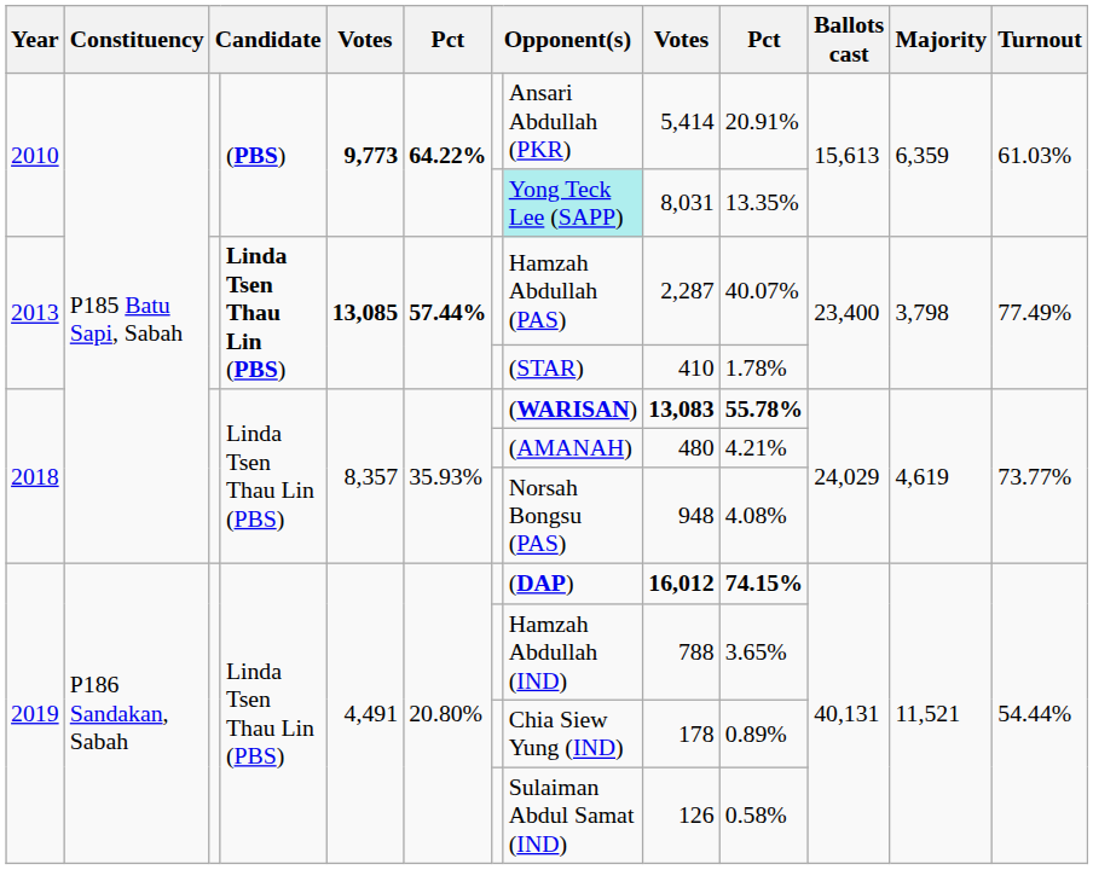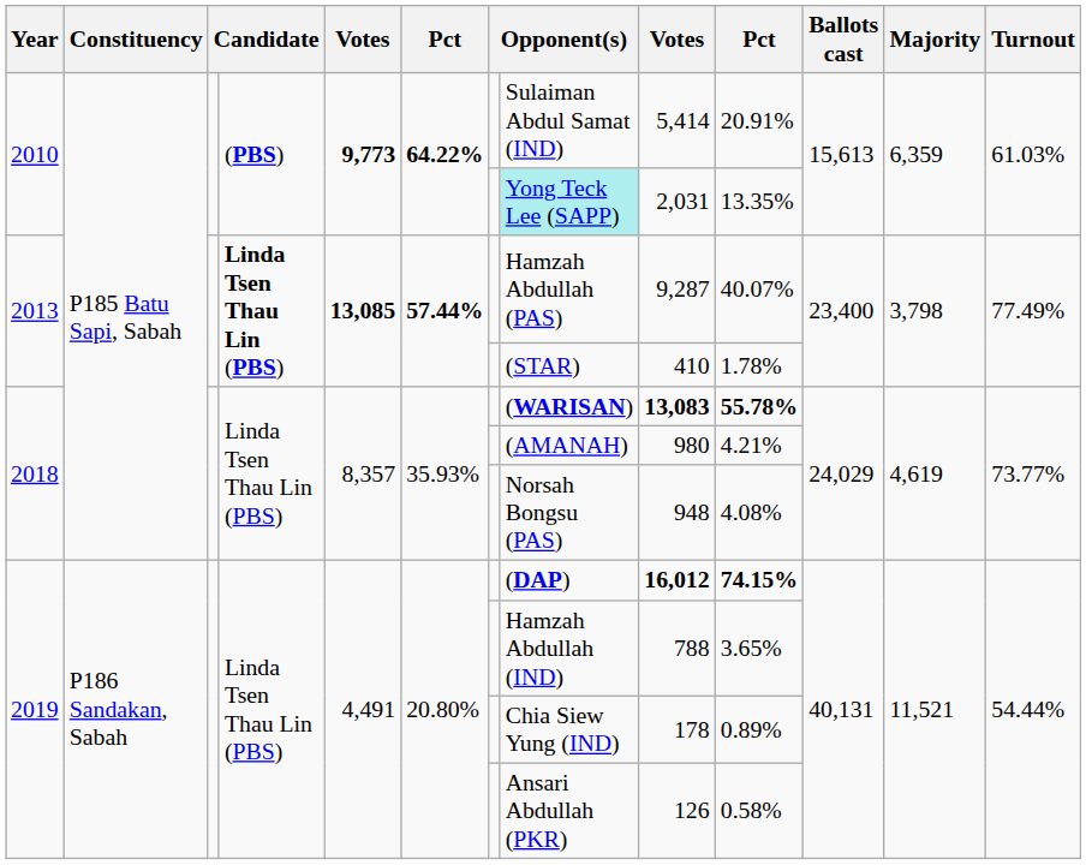row 2 | column 8: Ansari Abdullah (PKR) -> Sulaiman Abdul Samat (IND)
row 3 | column 9: 8,031 -> 2,031
row 4 | column 9: 2,287 -> 9,287
row 7 | column 9: 480 -> 980
row 12 | column 8: Sulaiman Abdul Samat (IND) -> Ansari Abdullah (PKR)
